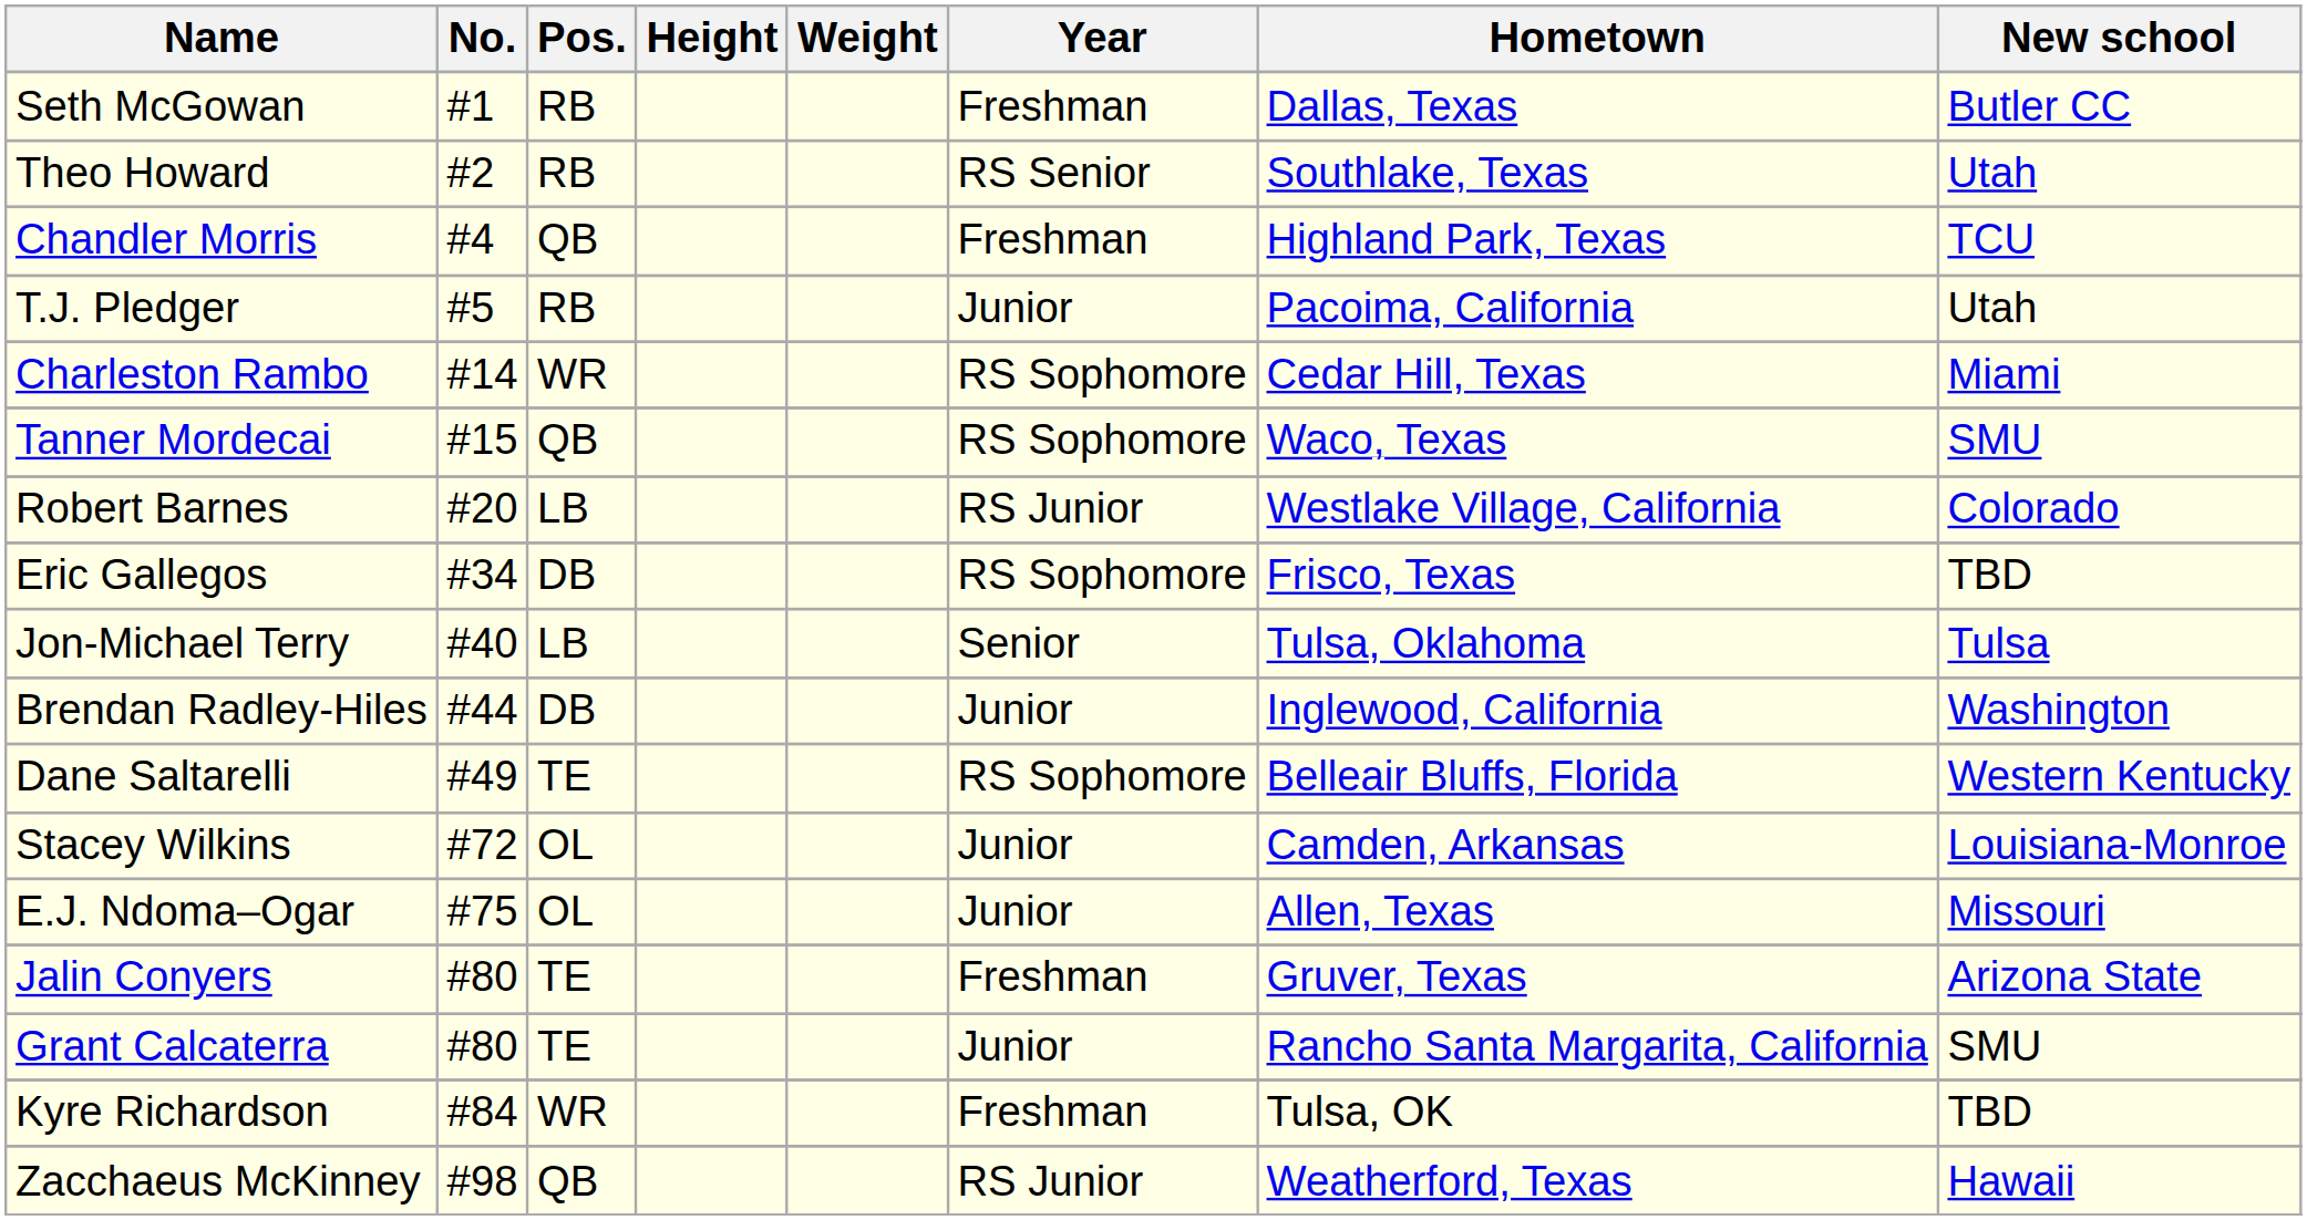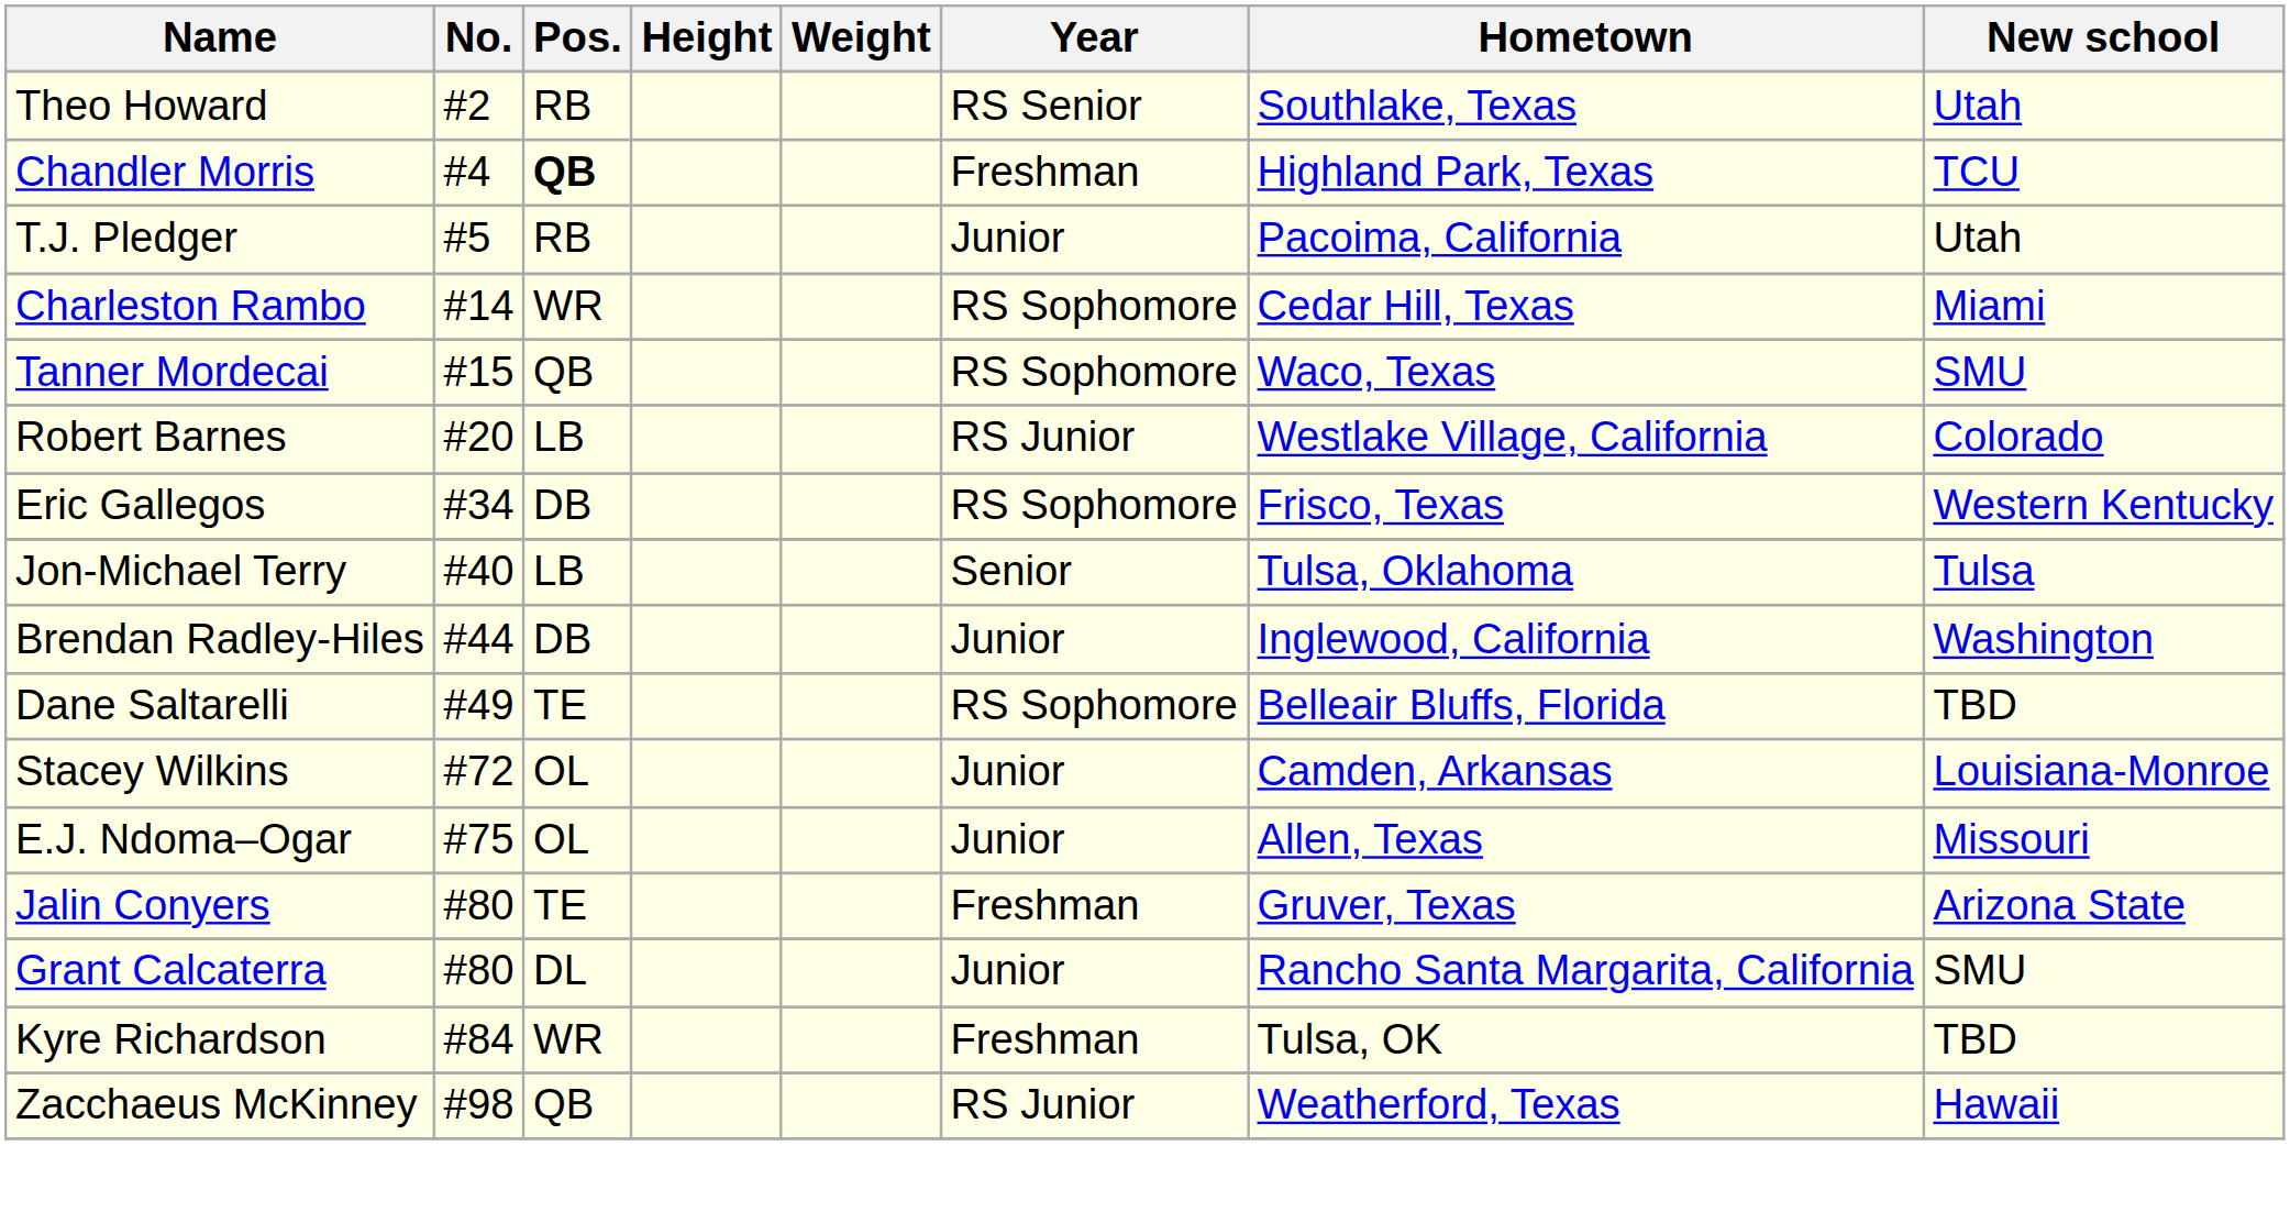- row: Seth McGowan | #1 | RB | Freshman | Dallas, Texas | Butler CC
Chandler Morris | Pos.: normal -> bold
Eric Gallegos | New school: TBD -> Western Kentucky
Dane Saltarelli | New school: Western Kentucky -> TBD
Grant Calcaterra | Pos.: TE -> DL
